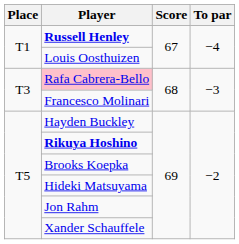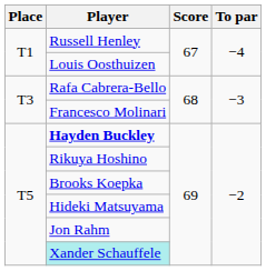Russell Henley | Player: bold -> normal
Rafa Cabrera-Bello | Player: pink background -> no background
Hayden Buckley | Player: normal -> bold
Rikuya Hoshino | Player: bold -> normal
Xander Schauffele | Player: no background -> paleturquoise background
